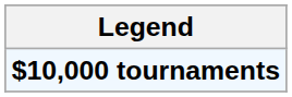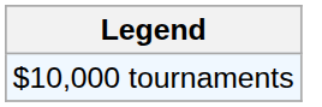row 2 | column 1: bold -> normal
